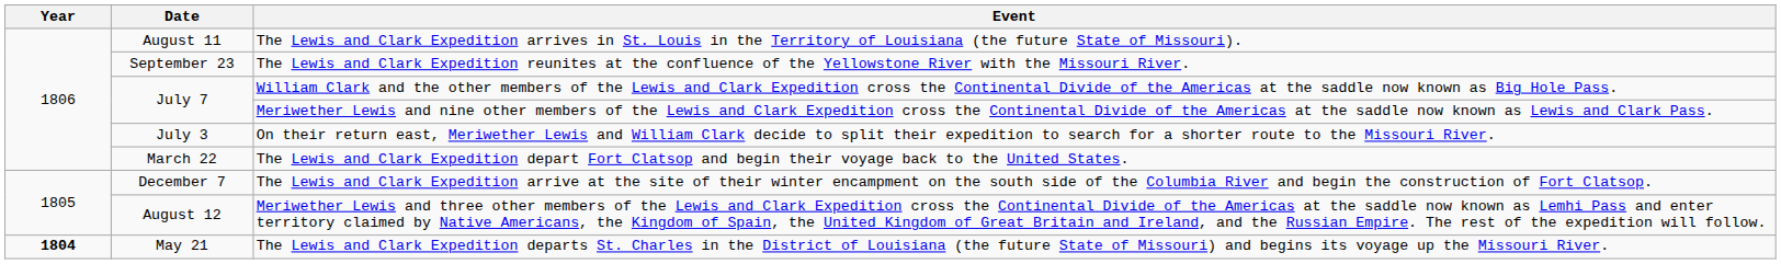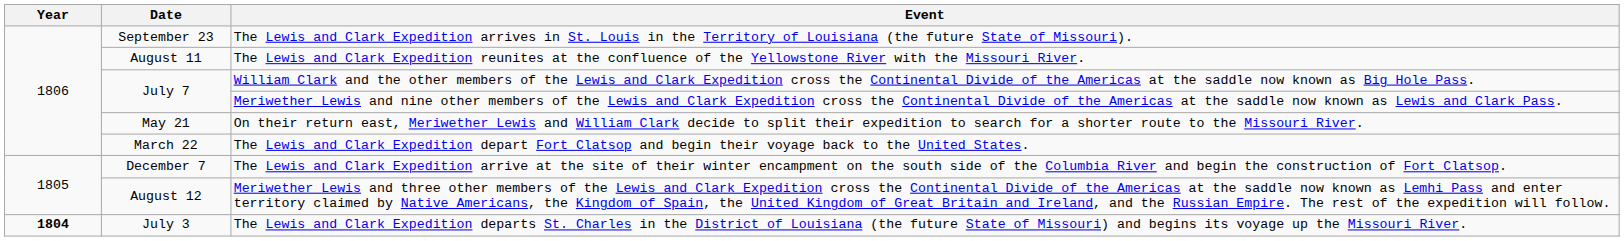row 2 | Date: August 11 -> September 23
row 3 | Date: September 23 -> August 11
row 6 | Date: July 3 -> May 21
row 10 | Date: May 21 -> July 3
